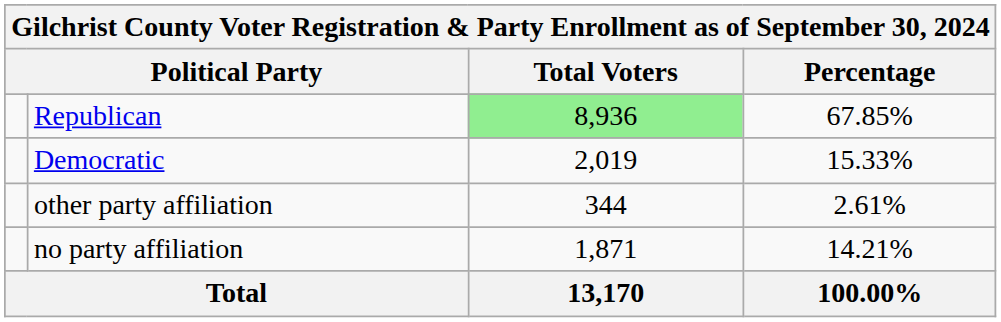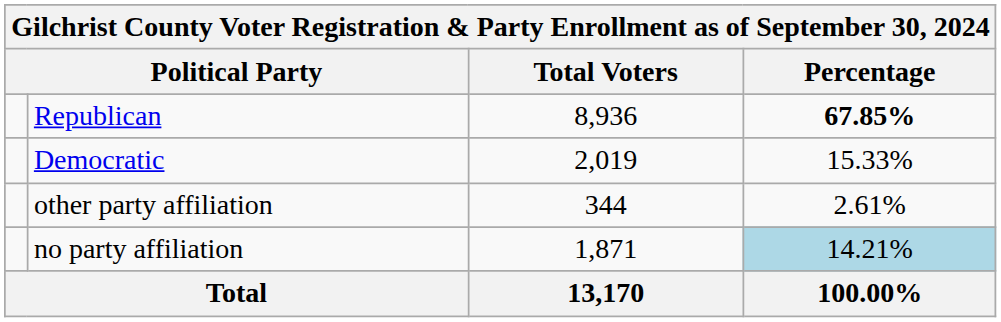Republican | Total Voters: lightgreen background -> no background
Republican | Percentage: normal -> bold
no party affiliation | Percentage: no background -> lightblue background
